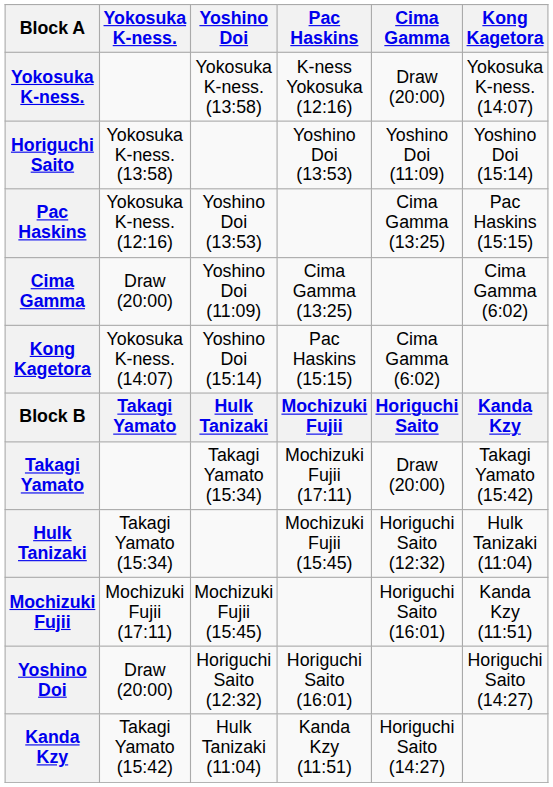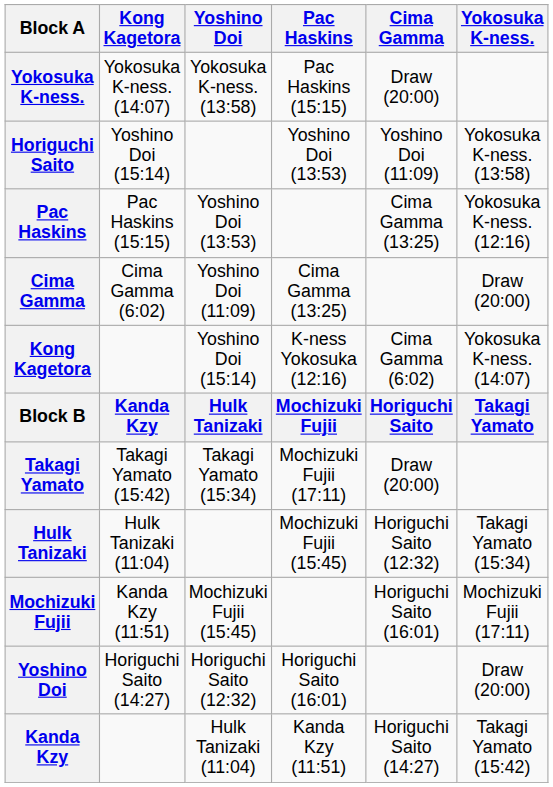columns swapped: Yokosuka K-ness. <-> Kong Kagetora
row 2 | Pac Haskins: K-ness Yokosuka (12:16) -> Pac Haskins (15:15)
row 6 | Pac Haskins: Pac Haskins (15:15) -> K-ness Yokosuka (12:16)
